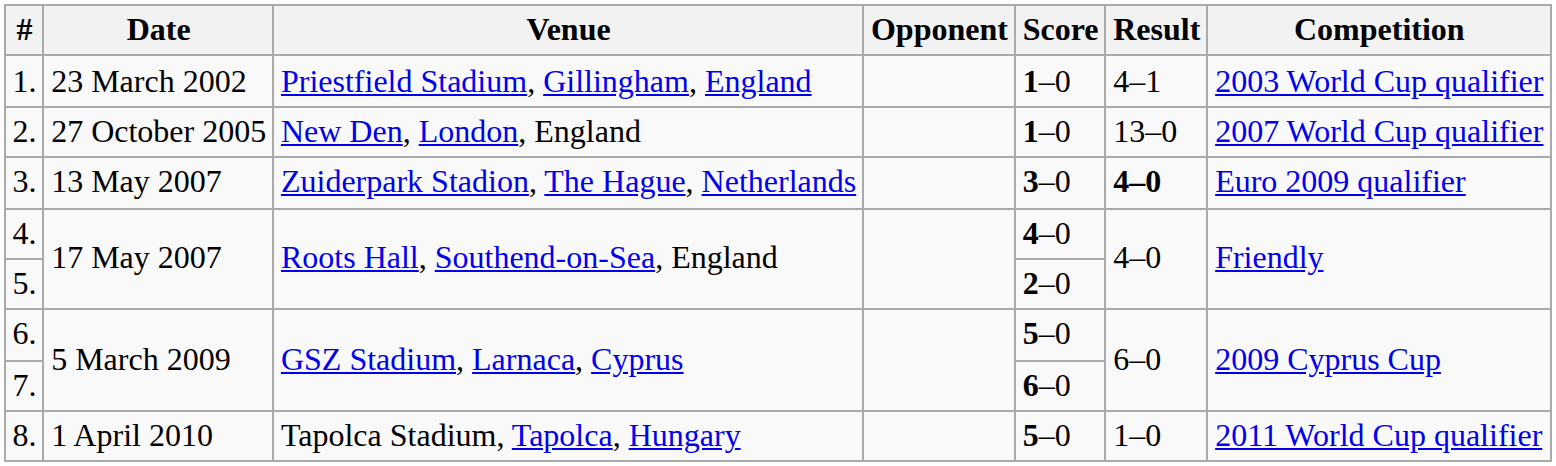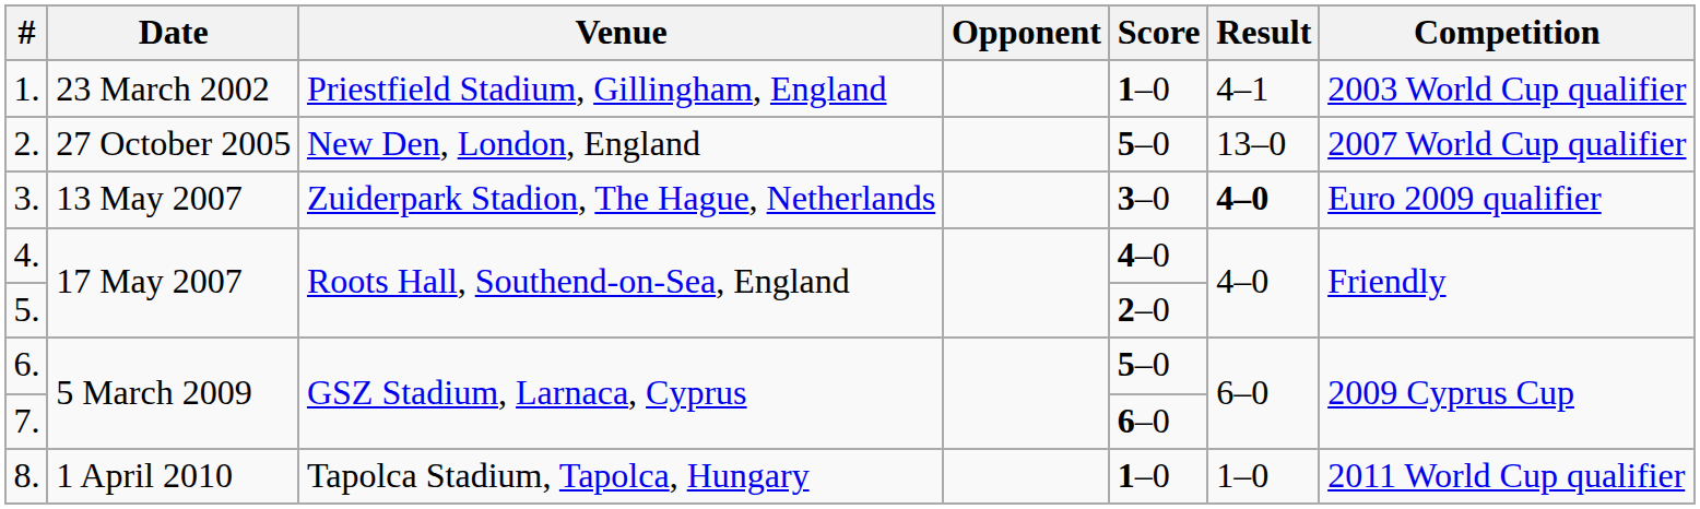2. | Score: 1–0 -> 5–0
8. | Score: 5–0 -> 1–0
